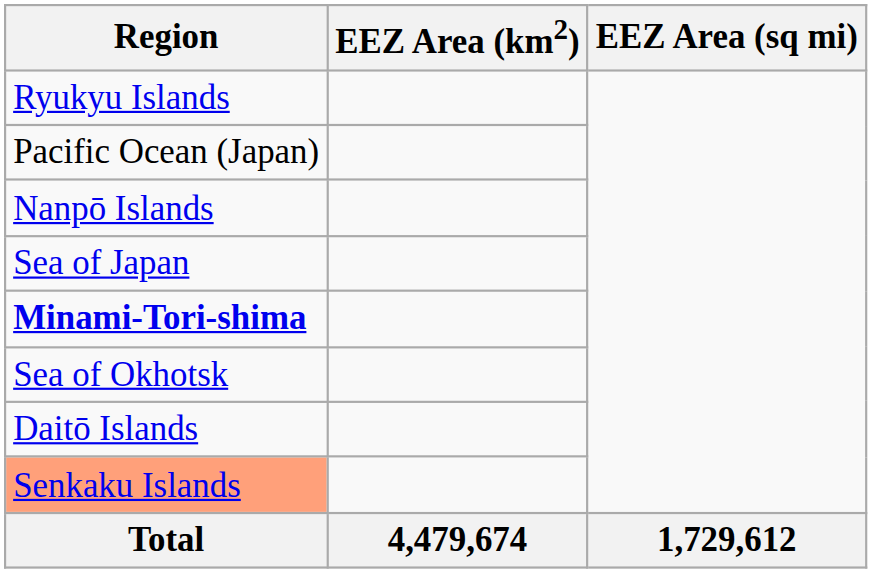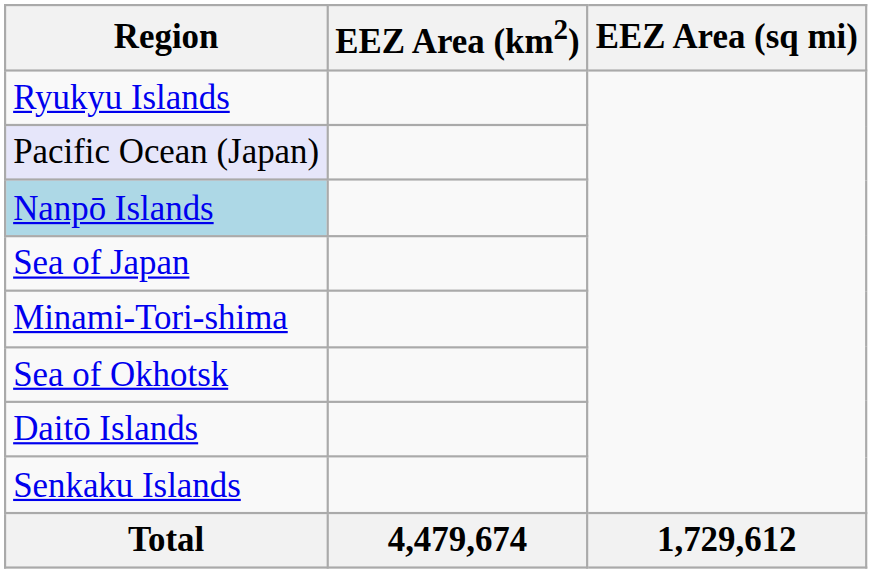Pacific Ocean (Japan) | Region: no background -> lavender background
Nanpō Islands | Region: no background -> lightblue background
Minami-Tori-shima | Region: bold -> normal
Senkaku Islands | Region: lightsalmon background -> no background
